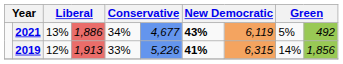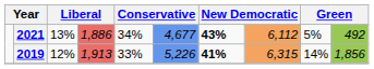2021 | column 8: 6,119 -> 6,112
